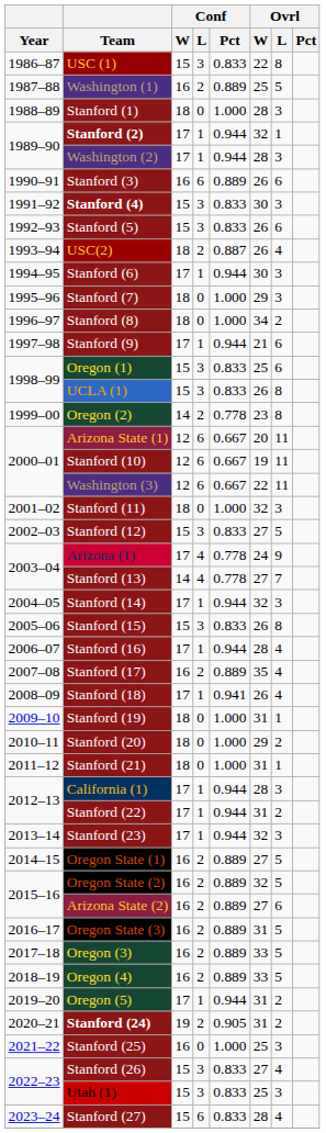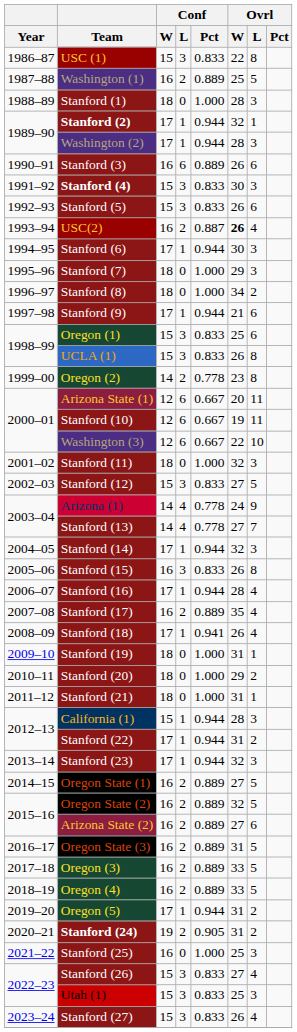USC(2) | Conf / W: 18 -> 16
USC(2) | Ovrl / W: normal -> bold
Washington (3) | Ovrl / L: 11 -> 10
Arizona (1) | Conf / W: 17 -> 14
Stanford (15) | Conf / W: 15 -> 16
California (1) | Conf / W: 17 -> 15
Stanford (27) | Conf / L: 6 -> 3
Stanford (27) | Ovrl / W: 28 -> 26
